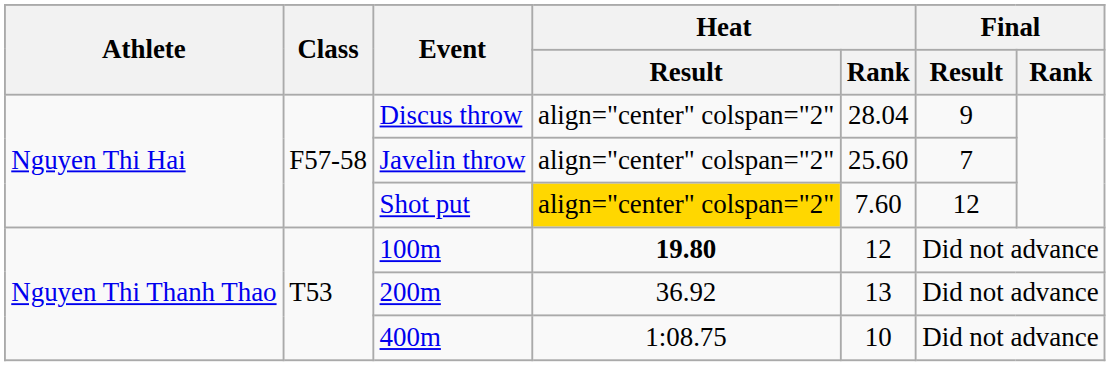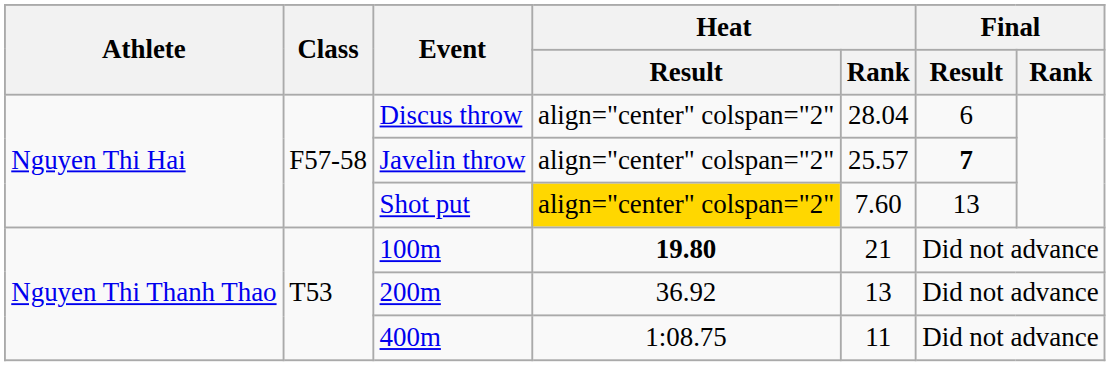Discus throw | Final / Result: 9 -> 6
Javelin throw | Heat / Rank: 25.60 -> 25.57
Javelin throw | Final / Result: normal -> bold
Shot put | Final / Result: 12 -> 13
100m | Heat / Rank: 12 -> 21
400m | Heat / Rank: 10 -> 11
